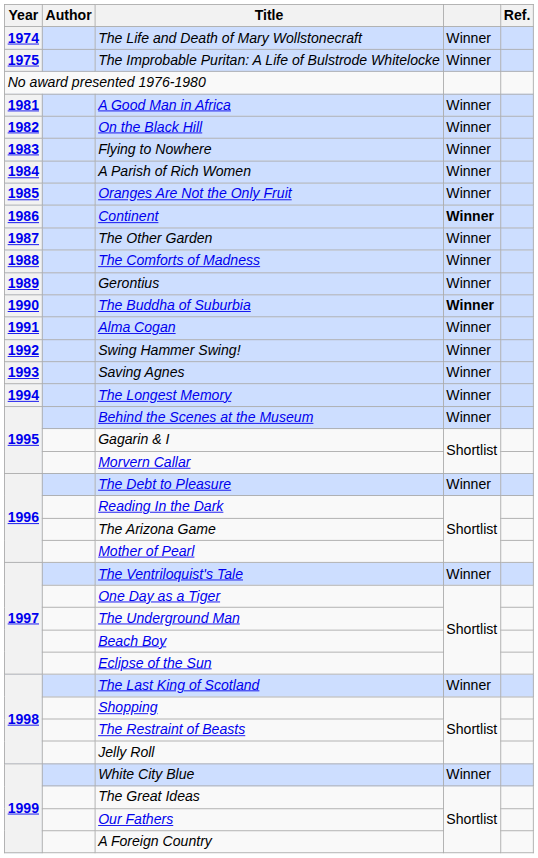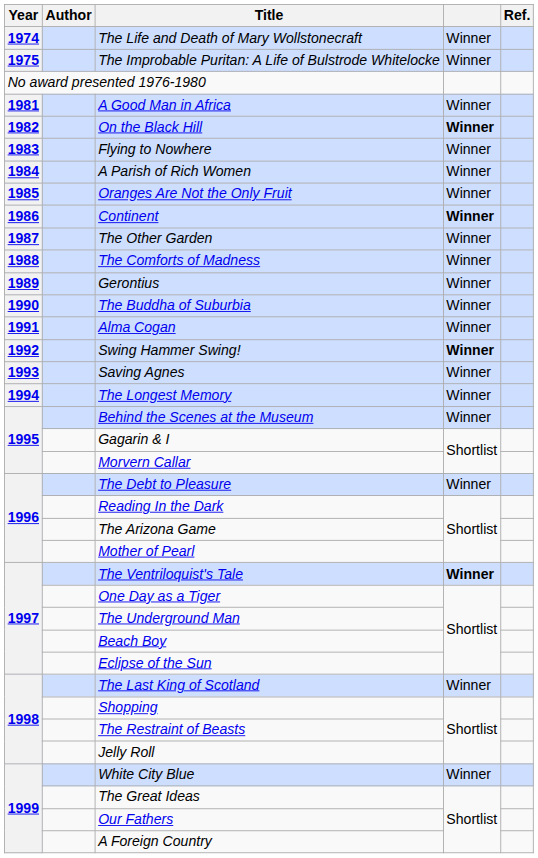On the Black Hill | column 4: normal -> bold
The Buddha of Suburbia | column 4: bold -> normal
Swing Hammer Swing! | column 4: normal -> bold
The Ventriloquist's Tale | column 4: normal -> bold
